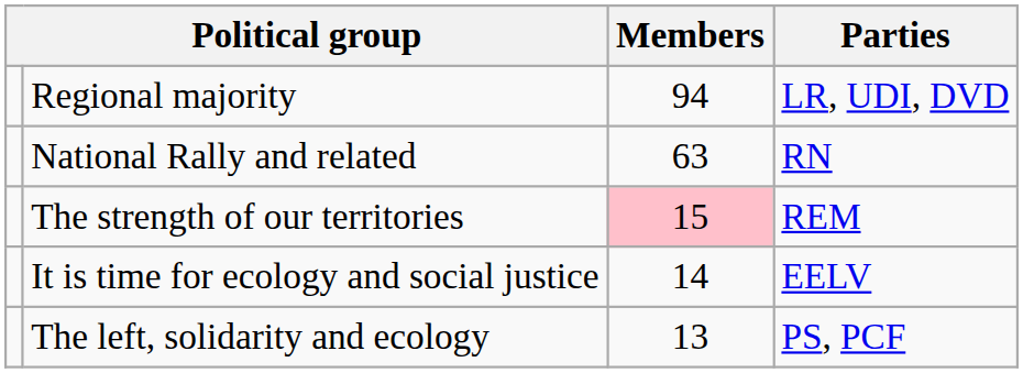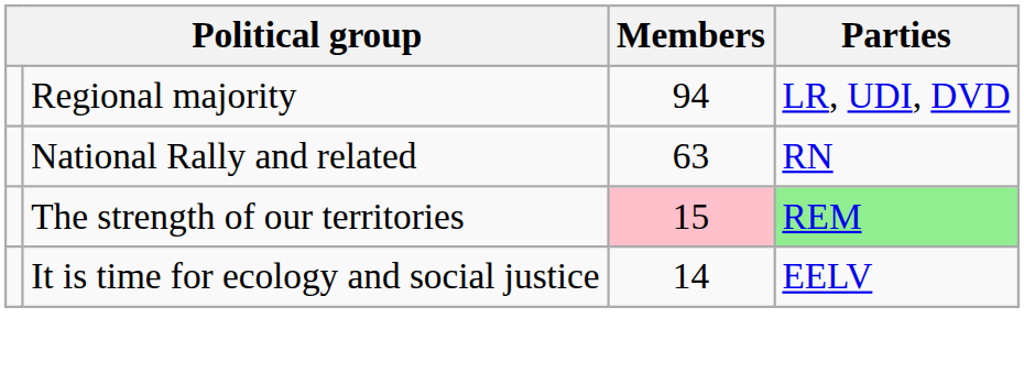The strength of our territories | Parties: no background -> lightgreen background
- row: The left, solidarity and ecology | 13 | PS, PCF
